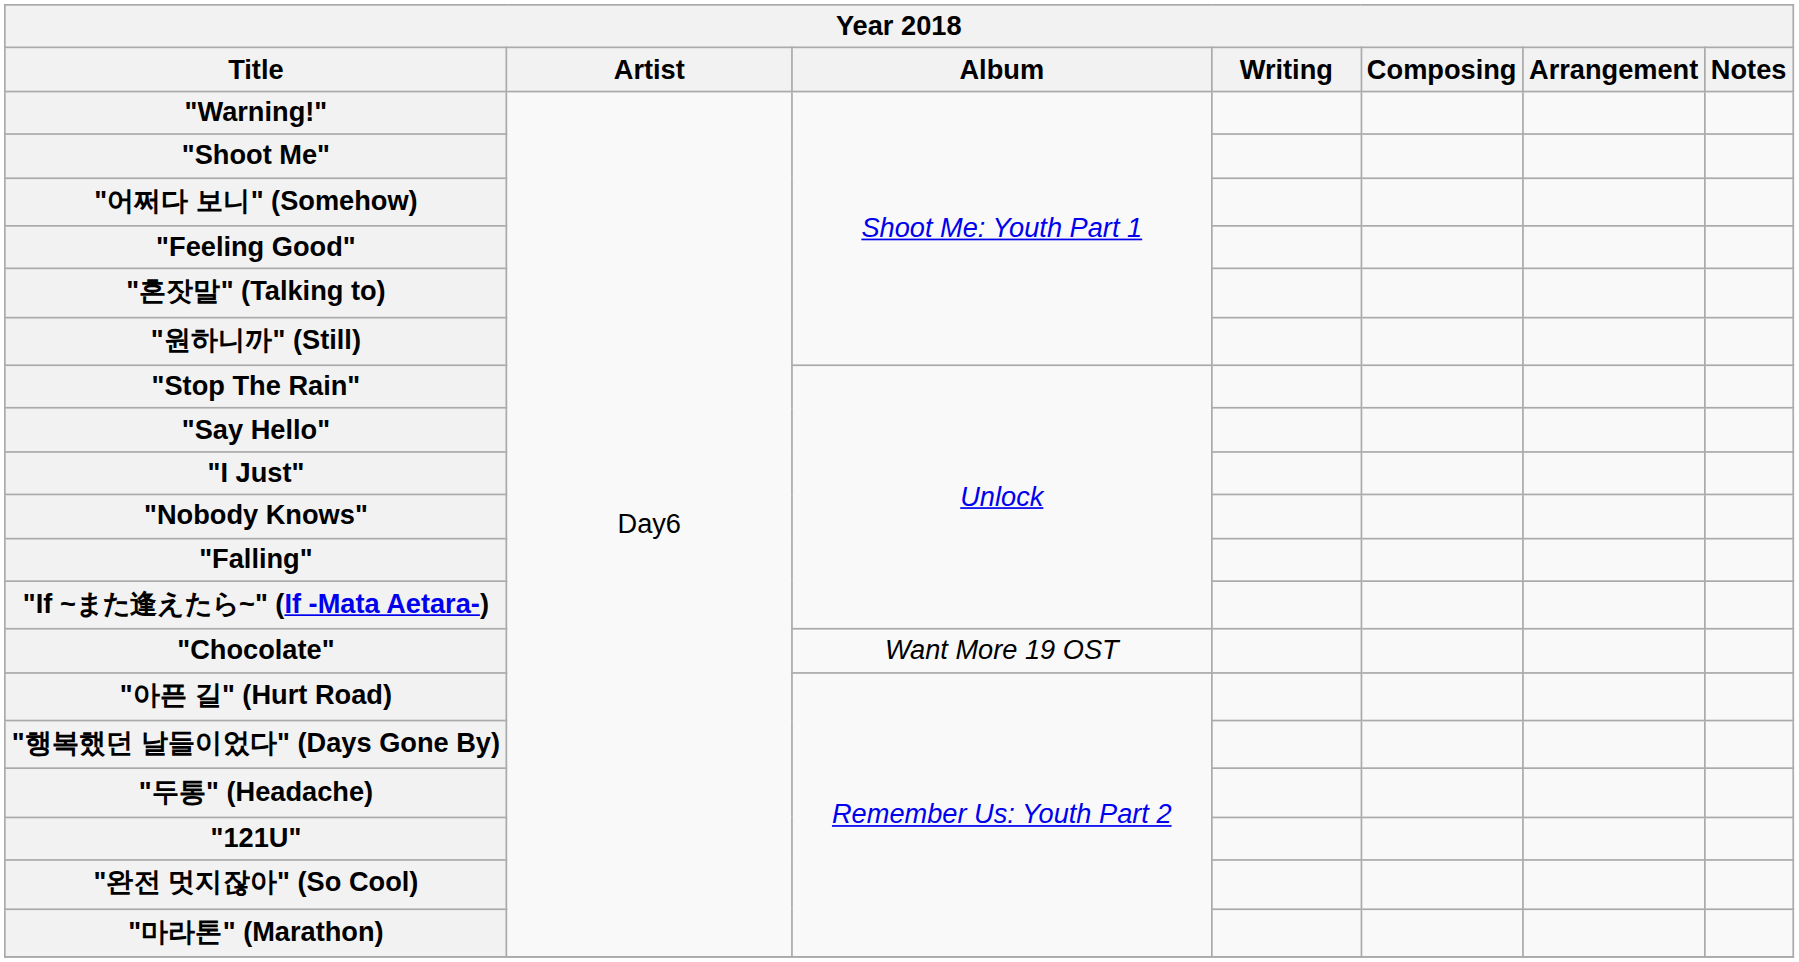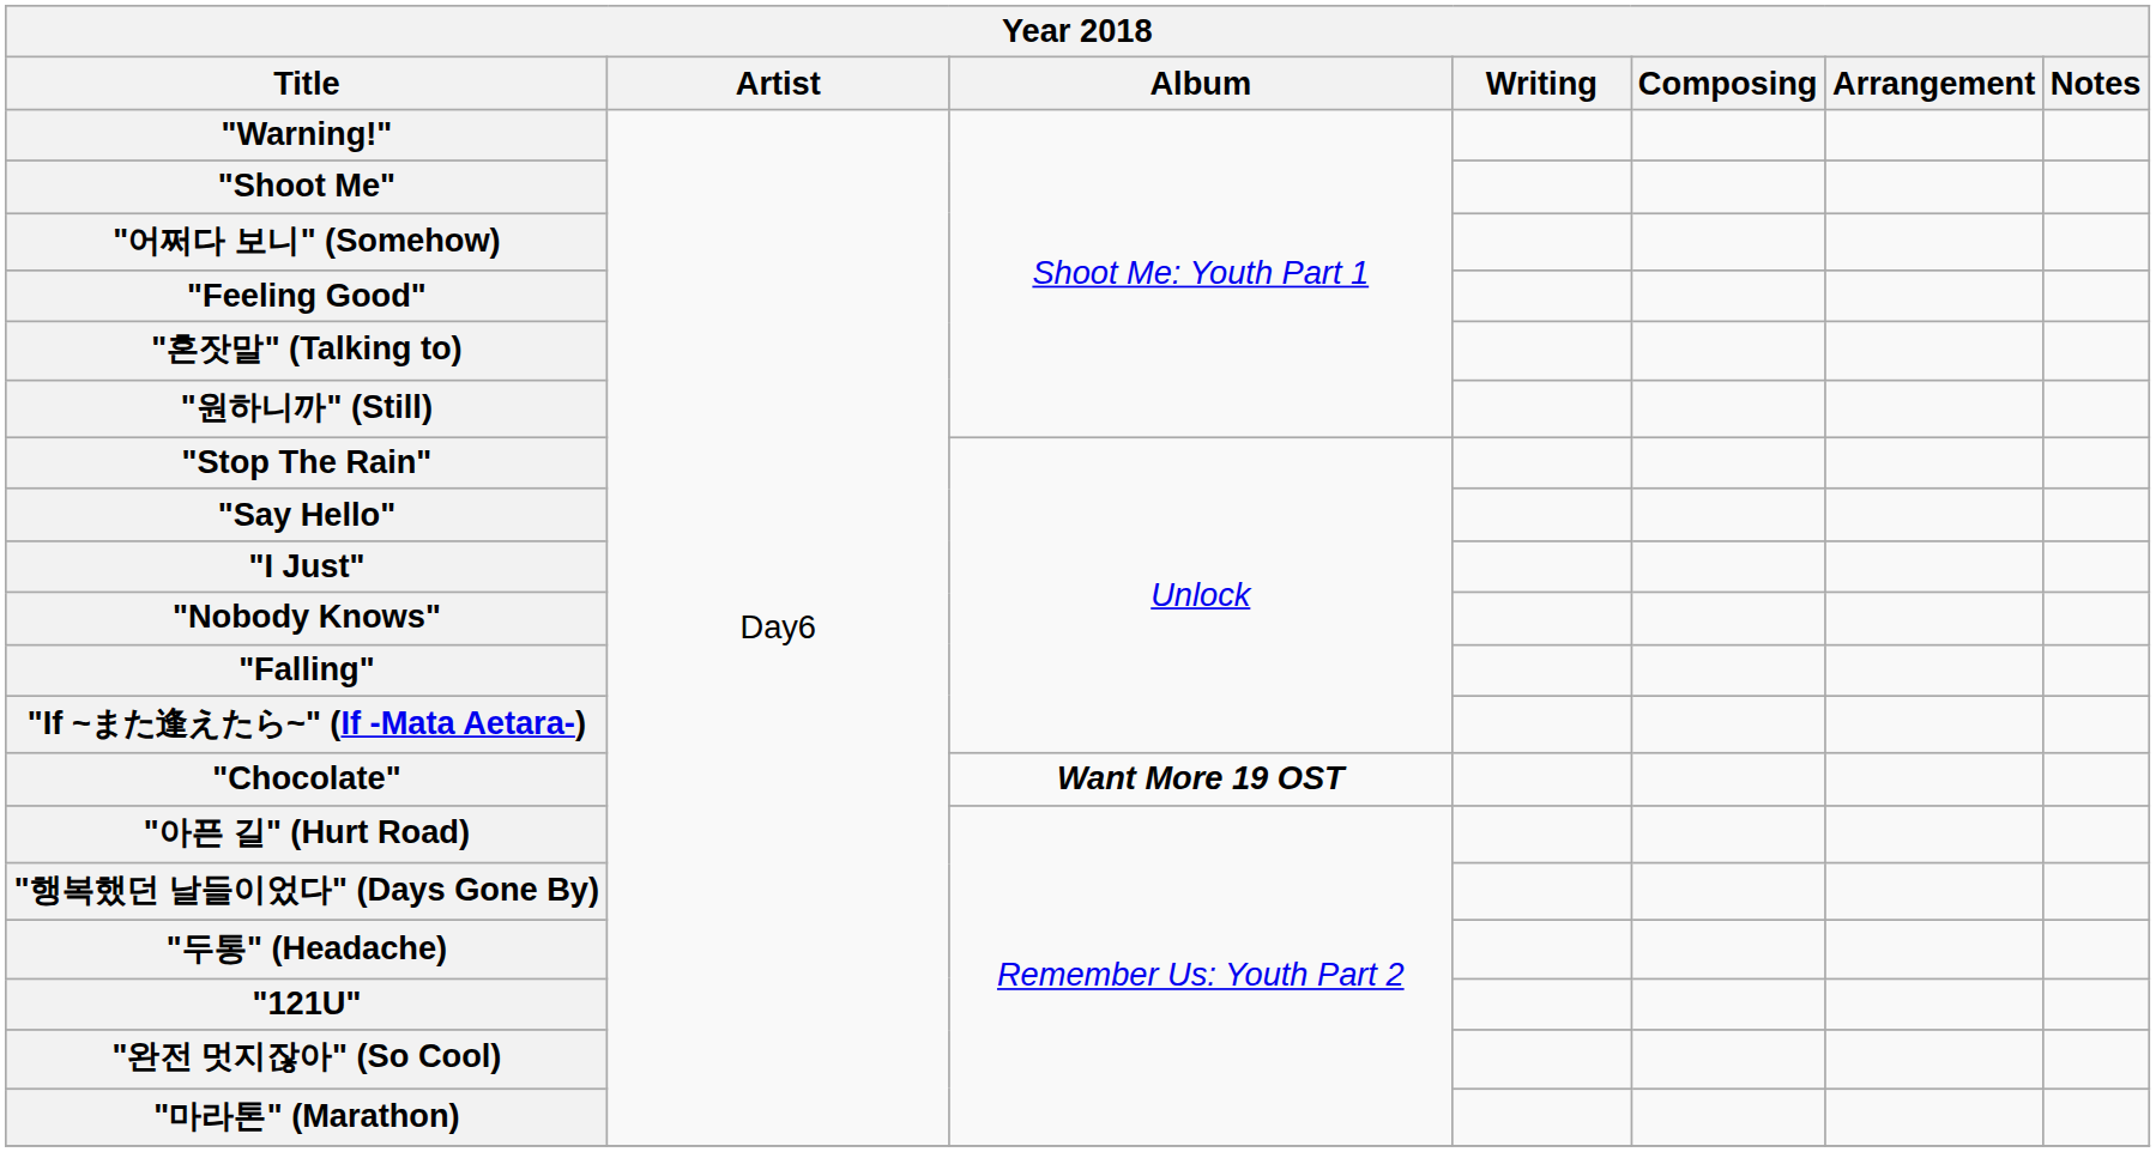"Chocolate" | Album: normal -> bold
